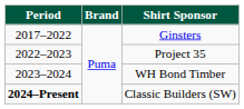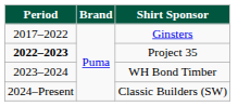Project 35 | Period: normal -> bold
Classic Builders (SW) | Period: bold -> normal
